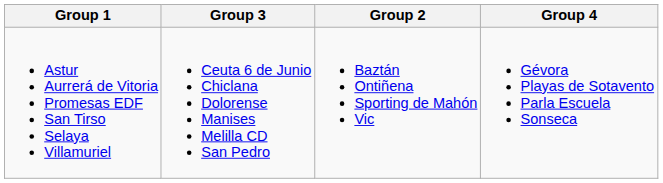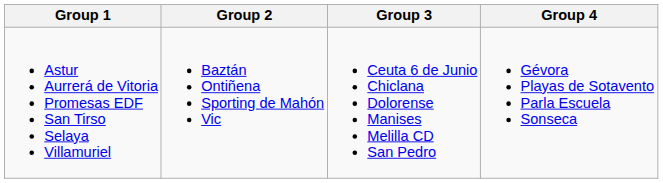columns swapped: Group 2 <-> Group 3
